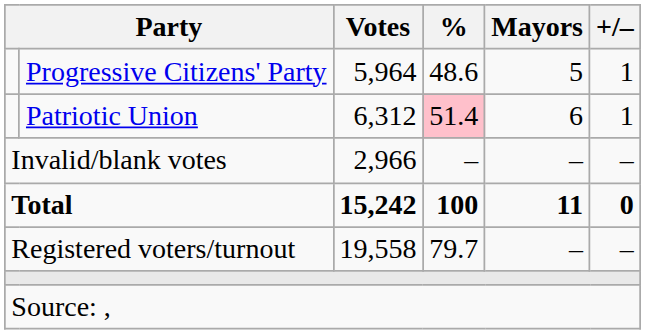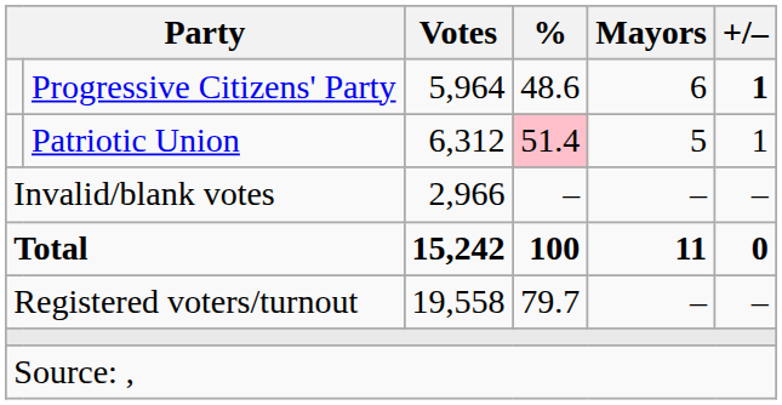Progressive Citizens' Party | Mayors: 5 -> 6
Progressive Citizens' Party | +/–: normal -> bold
Patriotic Union | Mayors: 6 -> 5
